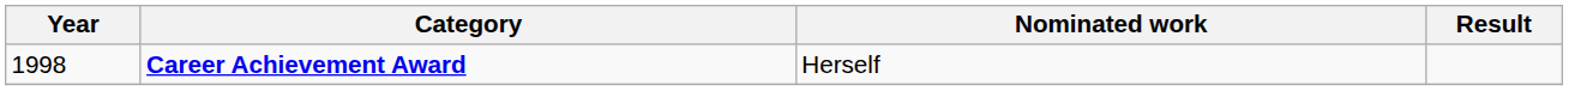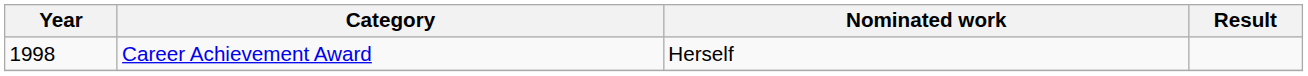row 2 | Category: bold -> normal
